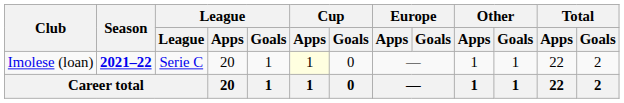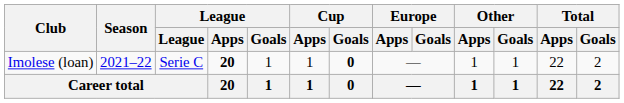Imolese (loan) | Season: bold -> normal
Imolese (loan) | League / Apps: normal -> bold
Imolese (loan) | Cup / Apps: lightyellow background -> no background
Imolese (loan) | Cup / Goals: normal -> bold
